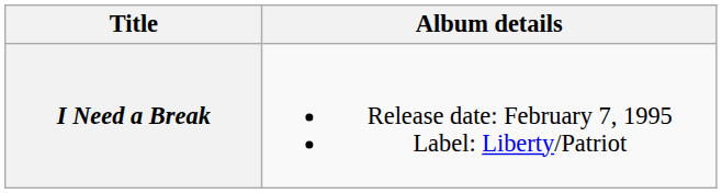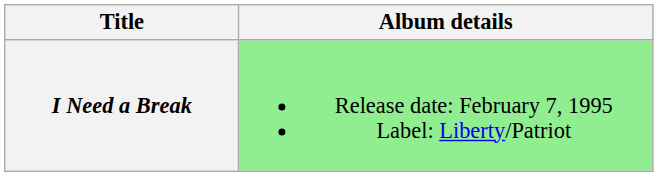I Need a Break | Album details: no background -> lightgreen background
